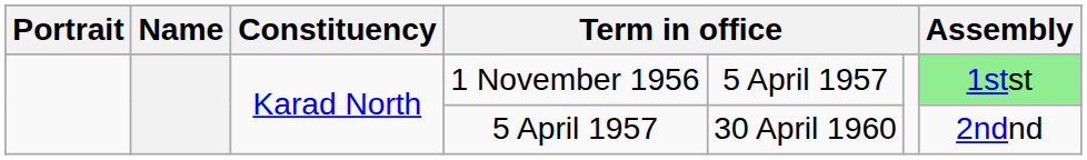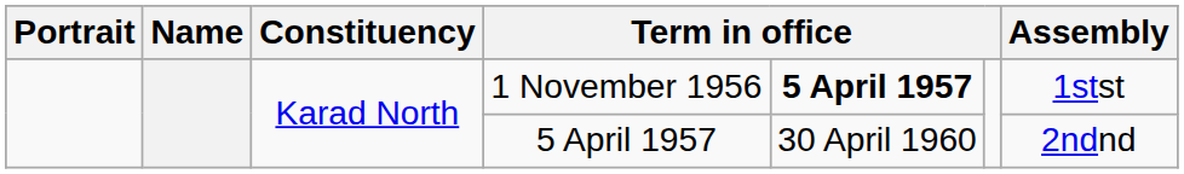1 November 1956 | column 5: normal -> bold
1 November 1956 | Assembly: lightgreen background -> no background
